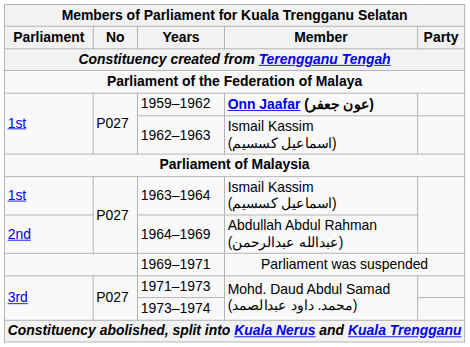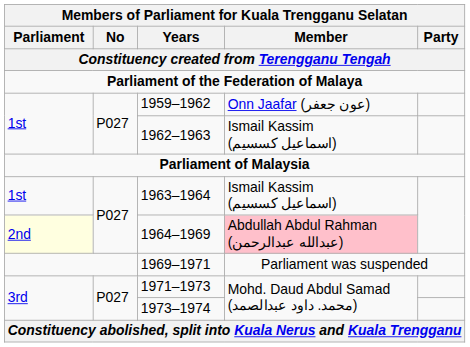1959–1962 | Member: bold -> normal
1964–1969 | Parliament: no background -> lightyellow background
1964–1969 | Member: no background -> pink background
